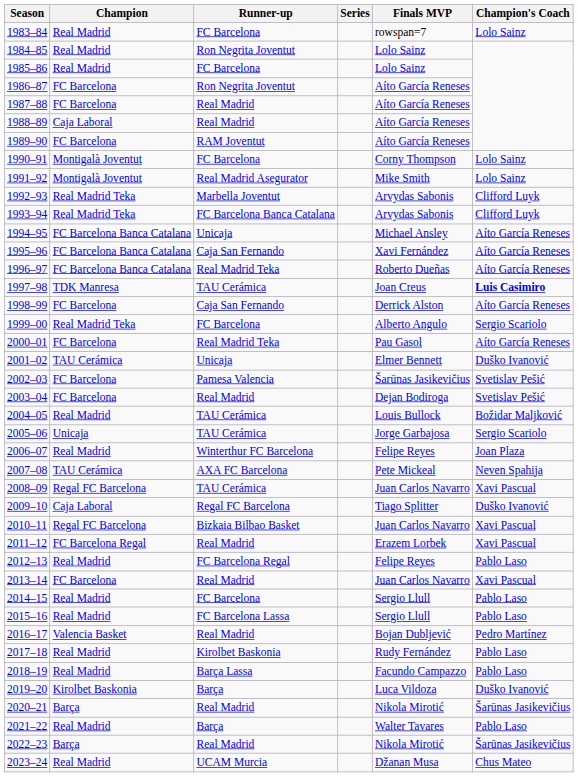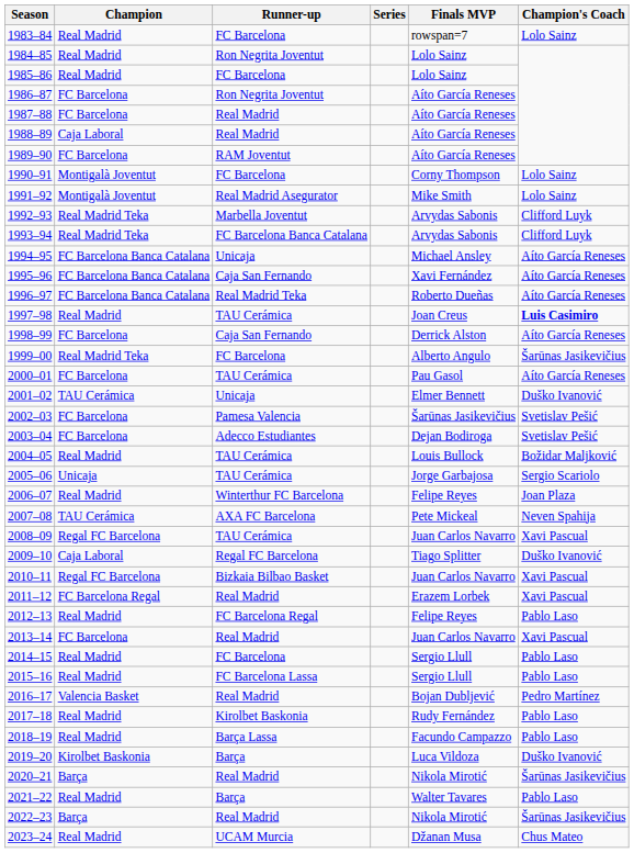1997–98 | Champion: TDK Manresa -> Real Madrid
1999–00 | Champion's Coach: Sergio Scariolo -> Šarūnas Jasikevičius
2000–01 | Runner-up: Real Madrid Teka -> TAU Cerámica
2003–04 | Runner-up: Real Madrid -> Adecco Estudiantes
